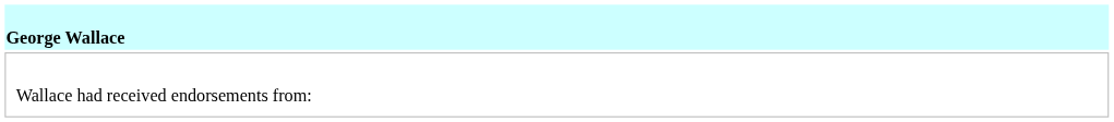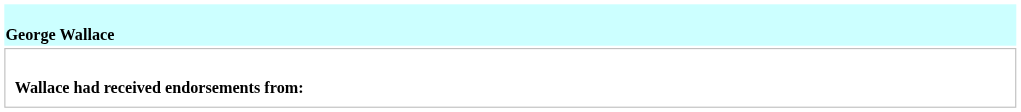row 2 | column 1: normal -> bold
